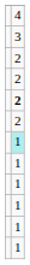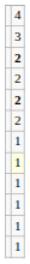row 3 | column 2: normal -> bold
row 7 | column 2: paleturquoise background -> no background
row 8 | column 2: no background -> lightyellow background
